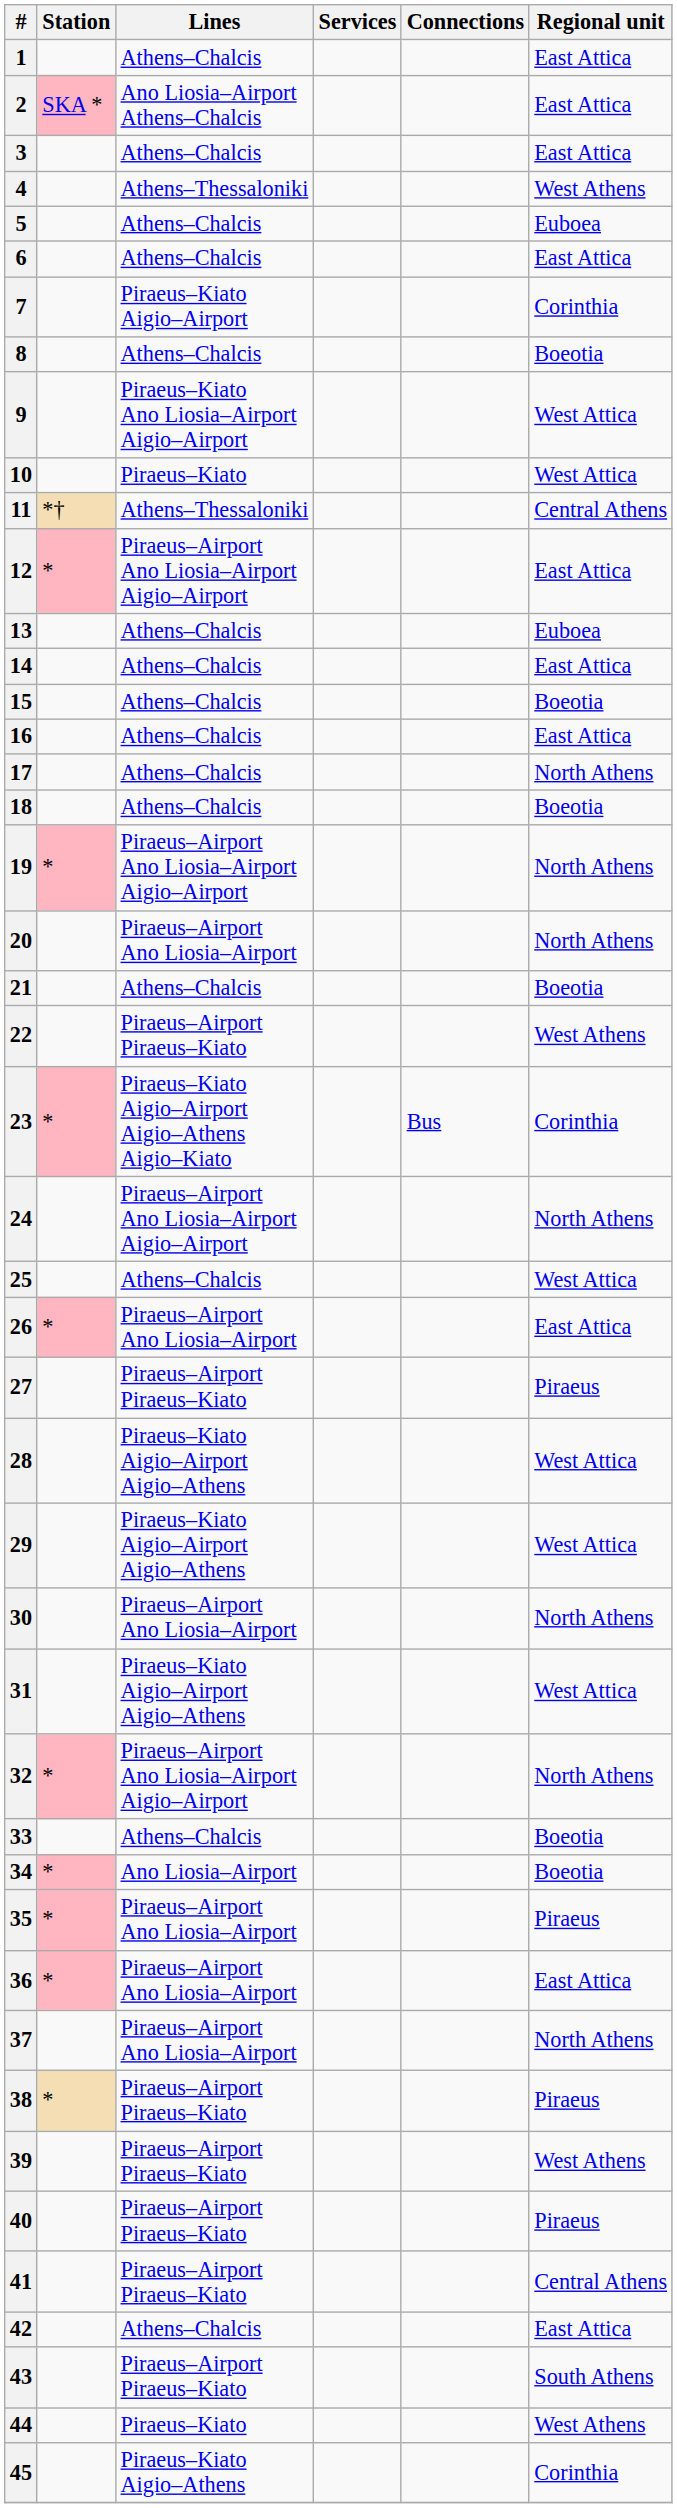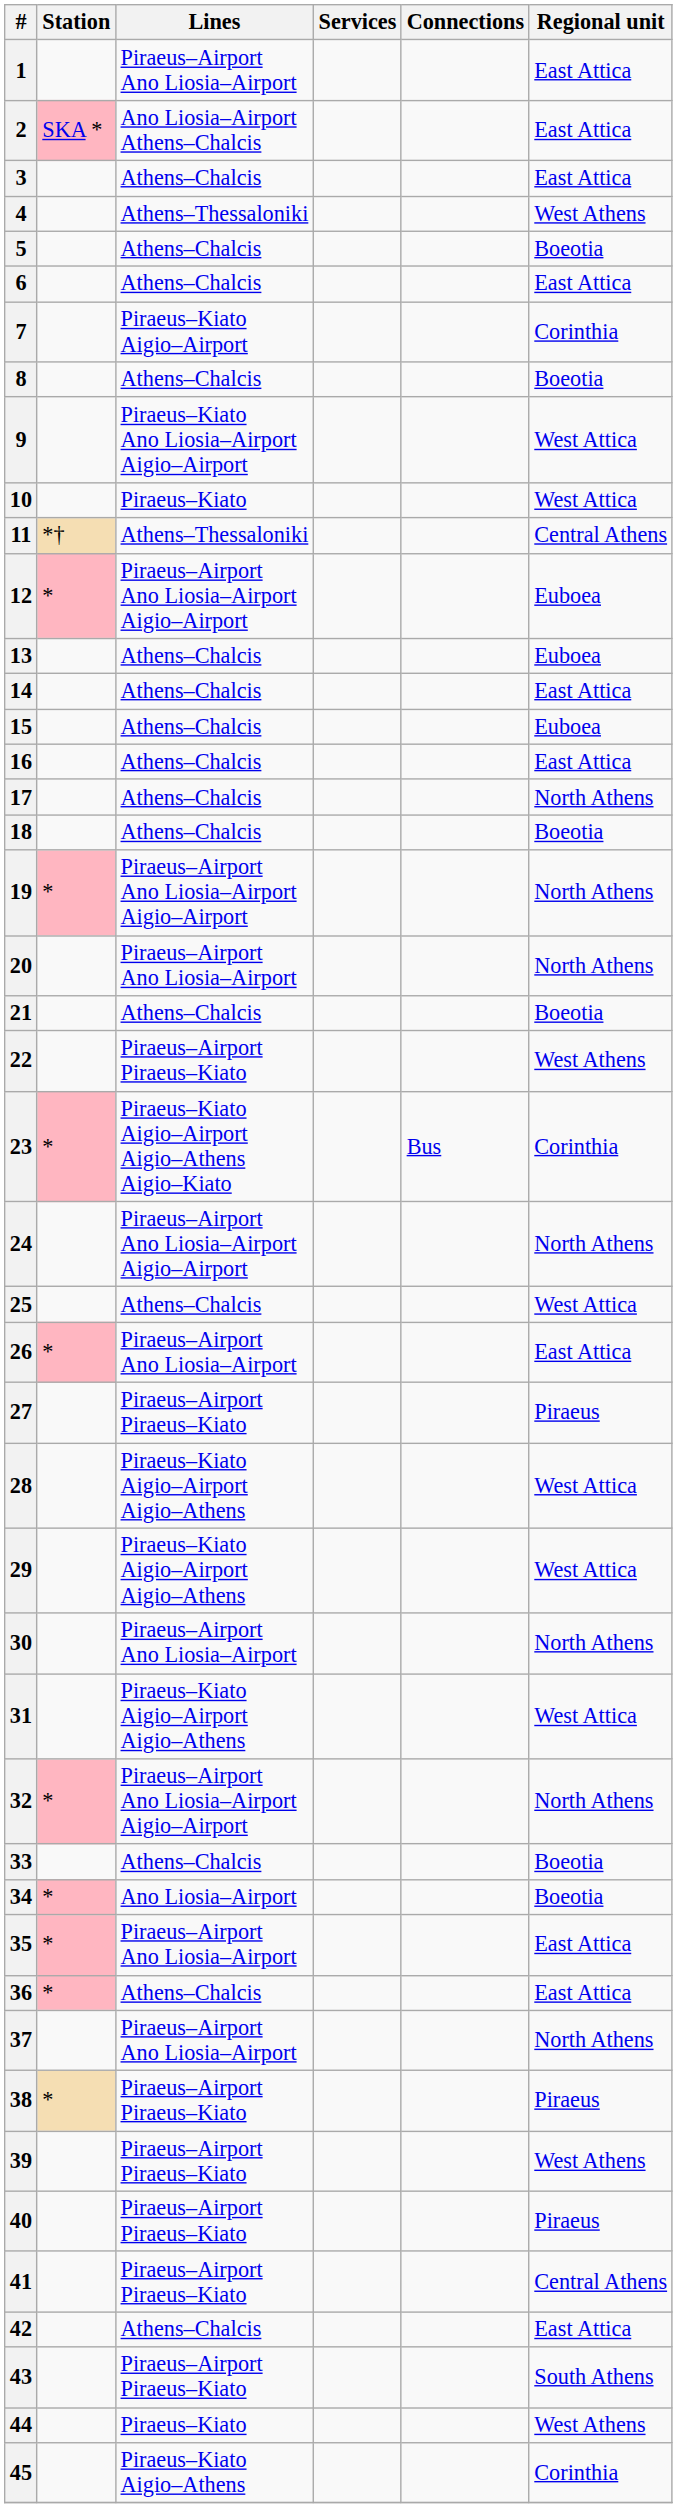1 | Lines: Athens–Chalcis -> Piraeus–Airport Ano Liosia–Airport
5 | Regional unit: Euboea -> Boeotia
12 | Regional unit: East Attica -> Euboea
15 | Regional unit: Boeotia -> Euboea
35 | Regional unit: Piraeus -> East Attica
36 | Lines: Piraeus–Airport Ano Liosia–Airport -> Athens–Chalcis
